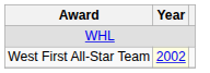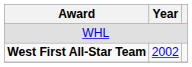West First All-Star Team | Award: normal -> bold
West First All-Star Team | Year: lightyellow background -> no background
